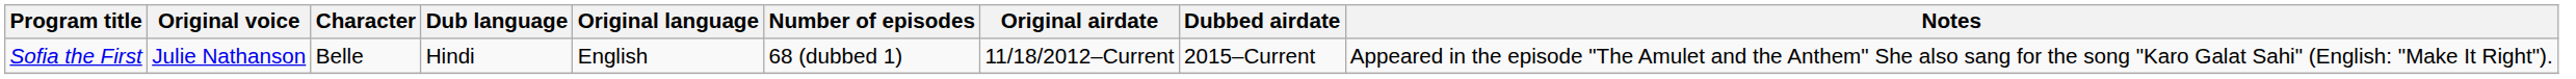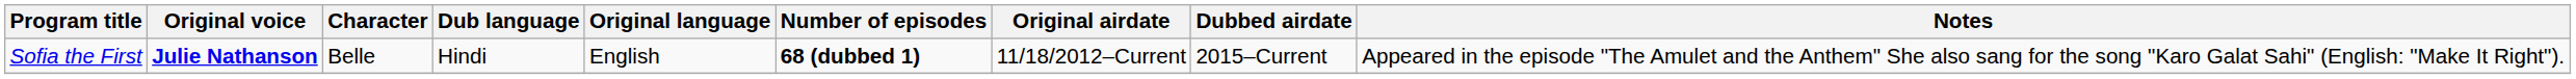Sofia the First | Original voice: normal -> bold
Sofia the First | Number of episodes: normal -> bold
